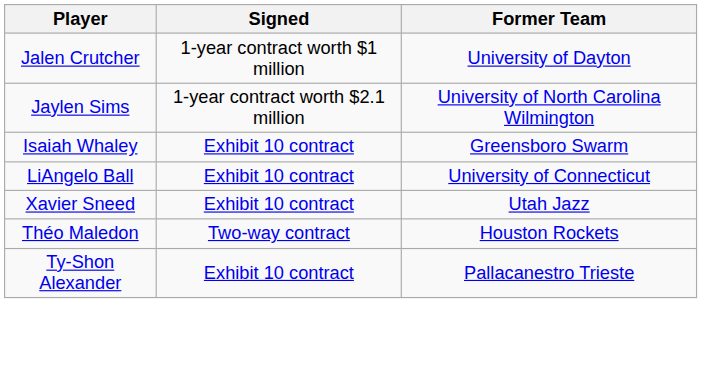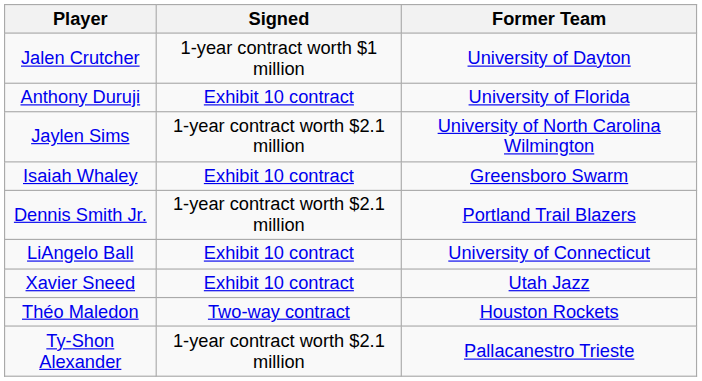+ row: Anthony Duruji | Exhibit 10 contract | University of Florida
+ row: Dennis Smith Jr. | 1-year contract worth $2.1 million | Portland Trail Blazers
Ty-Shon Alexander | Signed: Exhibit 10 contract -> 1-year contract worth $2.1 million
